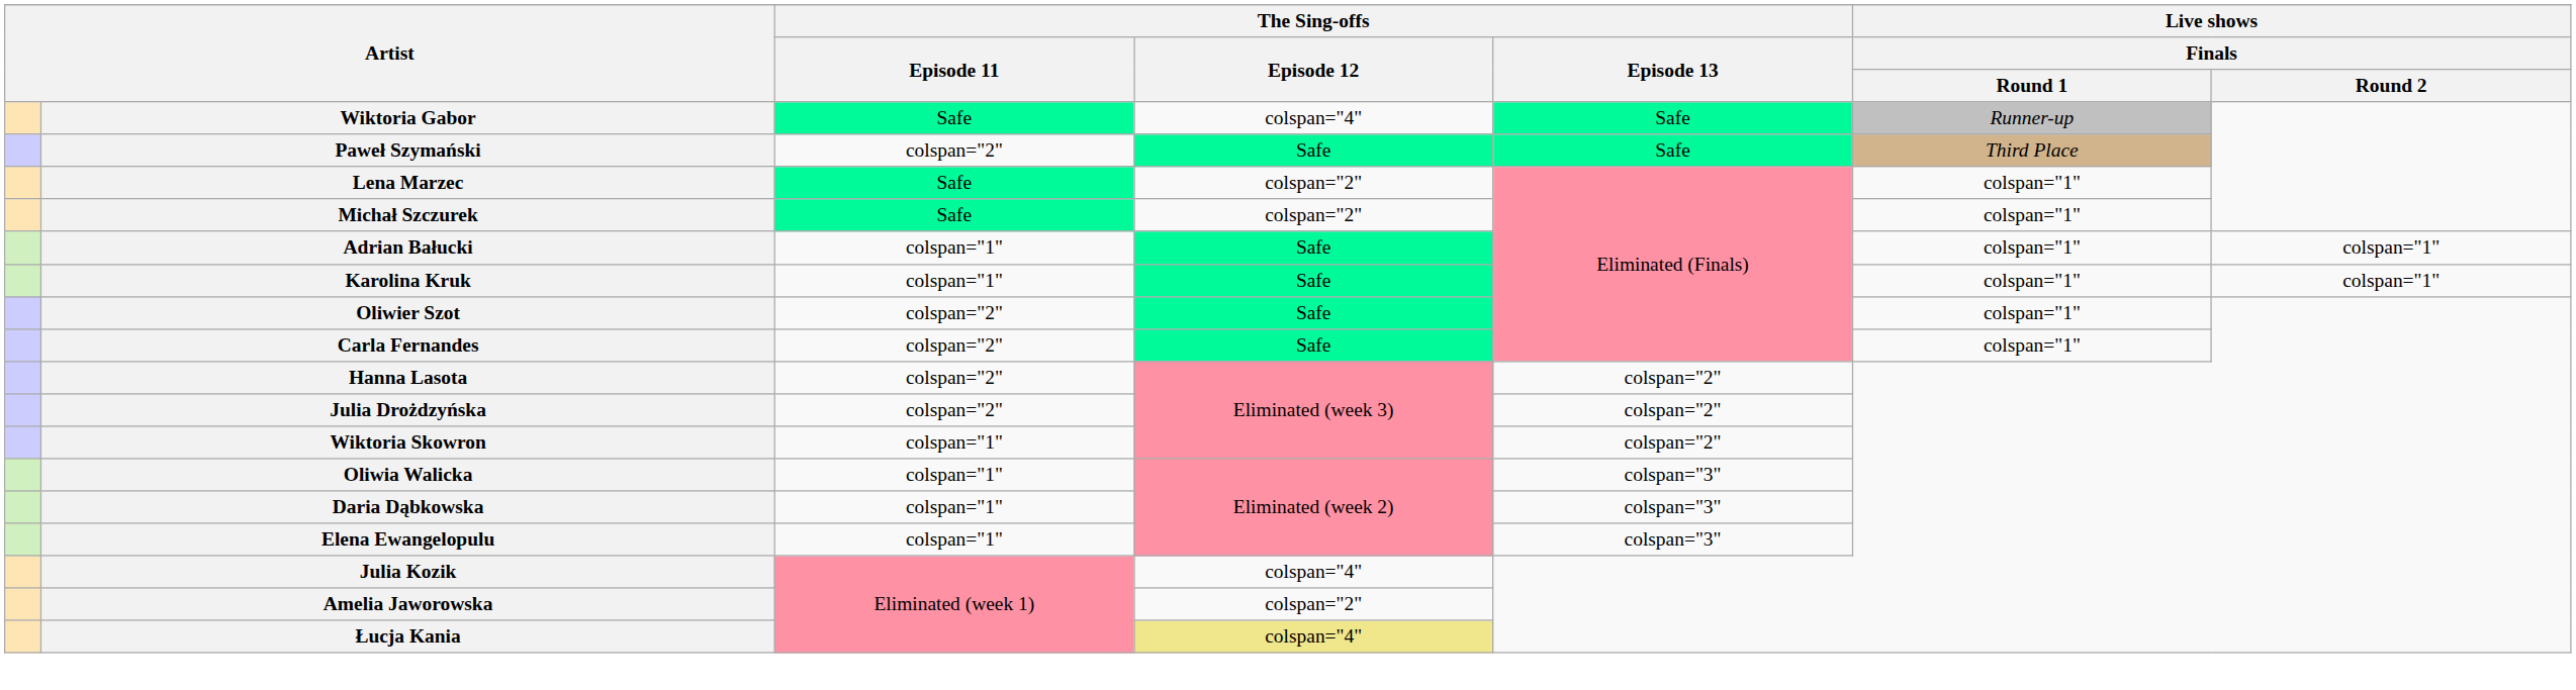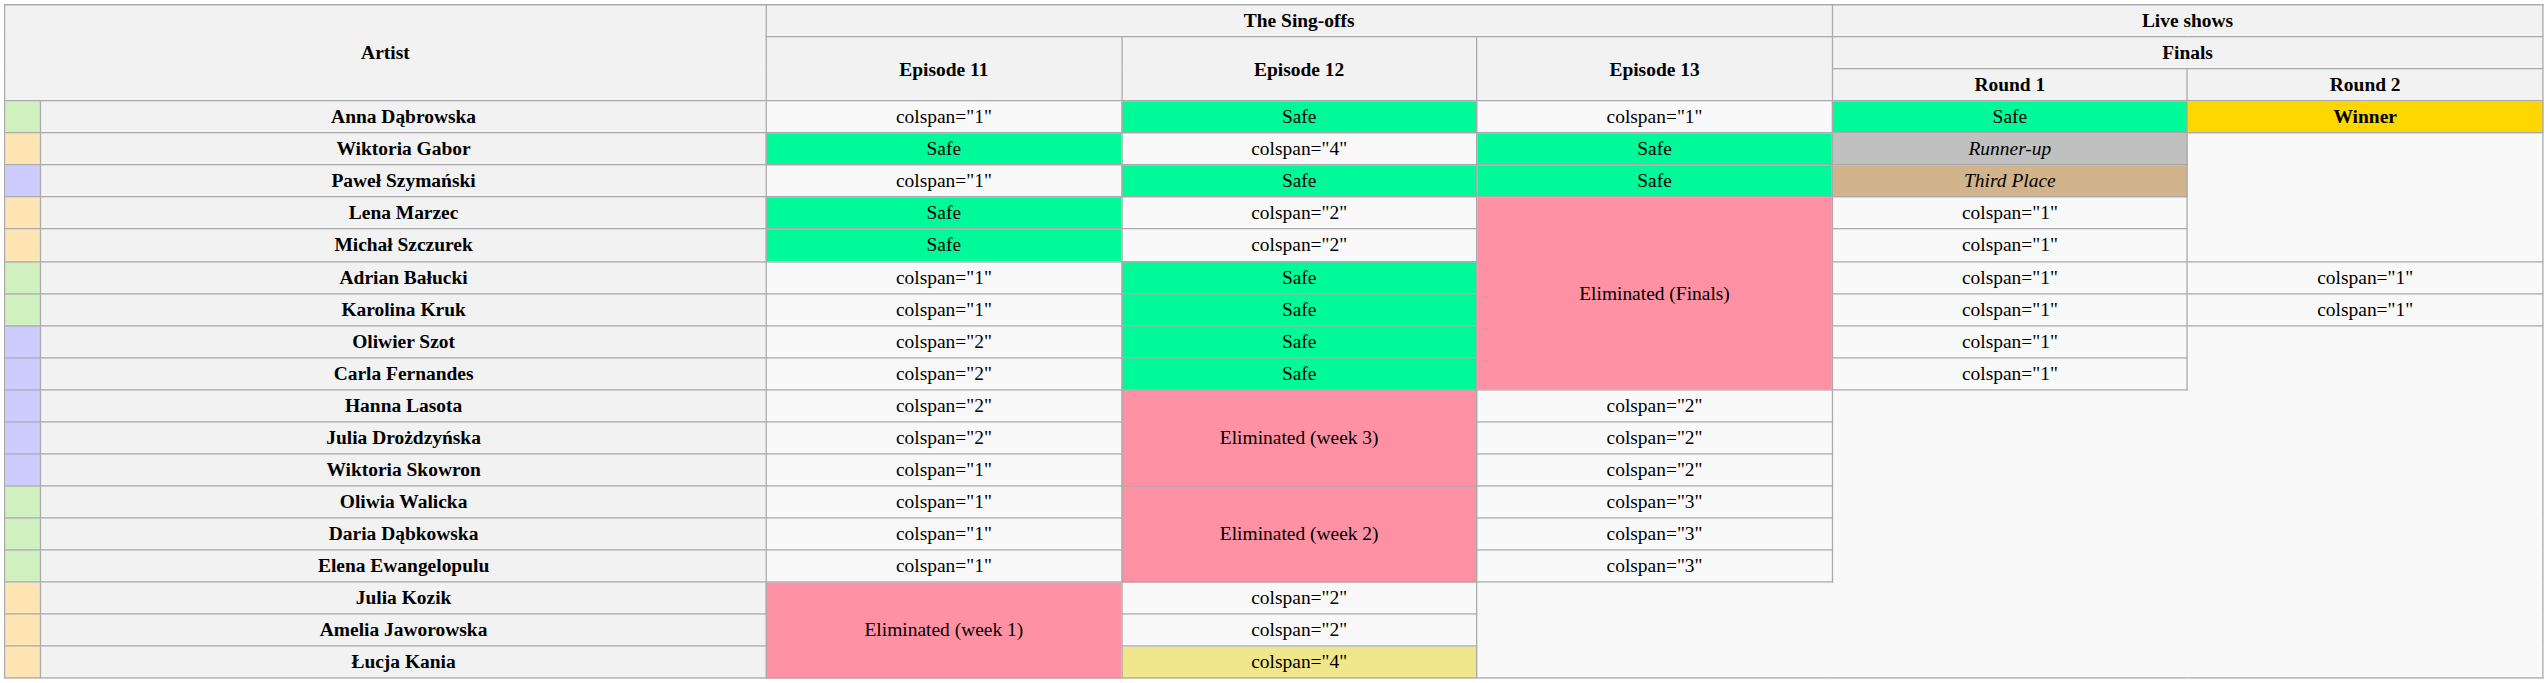+ row: Anna Dąbrowska | colspan="1" | Safe | colspan="1" | Safe | Winner
Paweł Szymański | The Sing-offs / Episode 11: colspan="2" -> colspan="1"
Julia Kozik | The Sing-offs / Episode 12: colspan="4" -> colspan="2"
